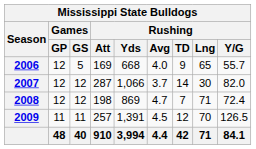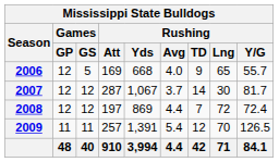2007 | Rushing / Yds: 1,066 -> 1,067
2007 | Rushing / Y/G: 82.0 -> 81.7
2008 | Rushing / Att: 198 -> 197
2008 | Rushing / Avg: 4.7 -> 4.4
2008 | Rushing / Lng: 71 -> 72
2009 | Rushing / Avg: 4.5 -> 5.4
